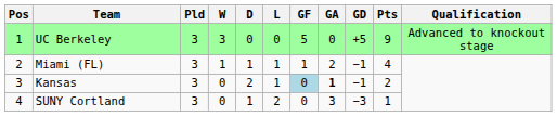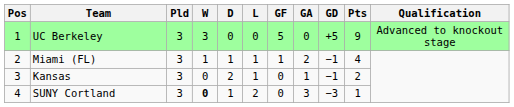Kansas | GF: lightblue background -> no background
Kansas | GA: bold -> normal
SUNY Cortland | W: normal -> bold
